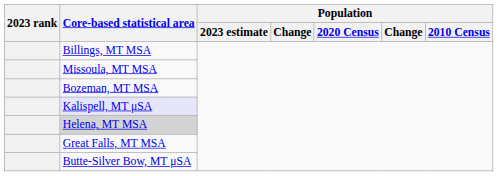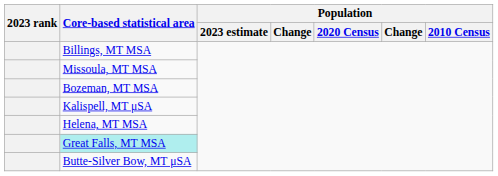Kalispell, MT μSA | Core-based statistical area: lavender background -> no background
Helena, MT MSA | Core-based statistical area: lightgrey background -> no background
Great Falls, MT MSA | Core-based statistical area: no background -> paleturquoise background
